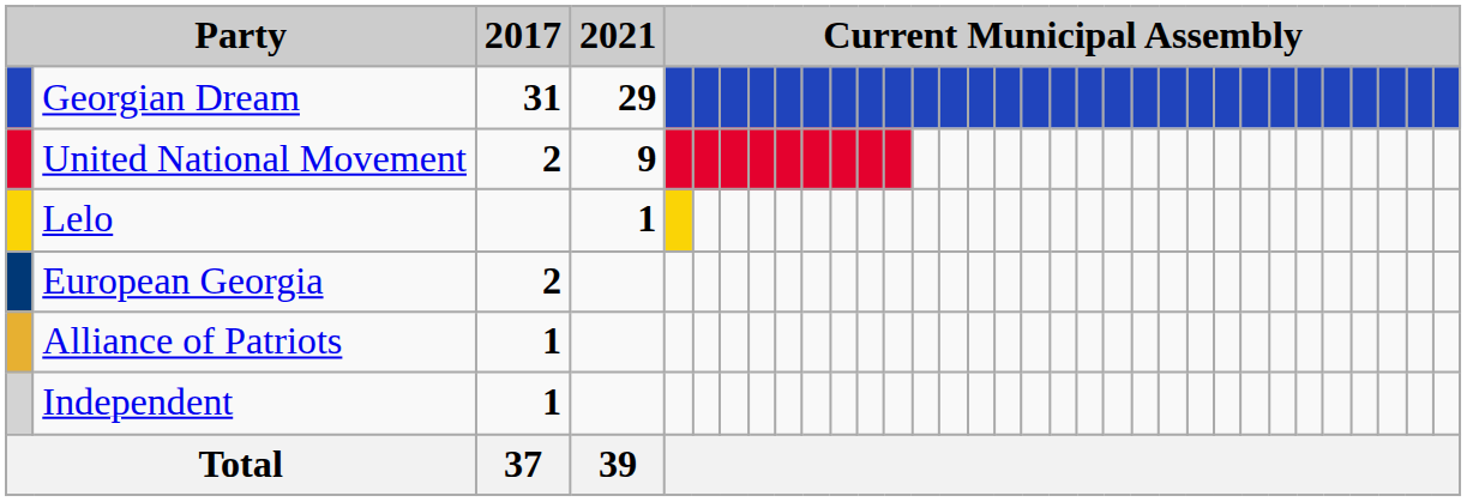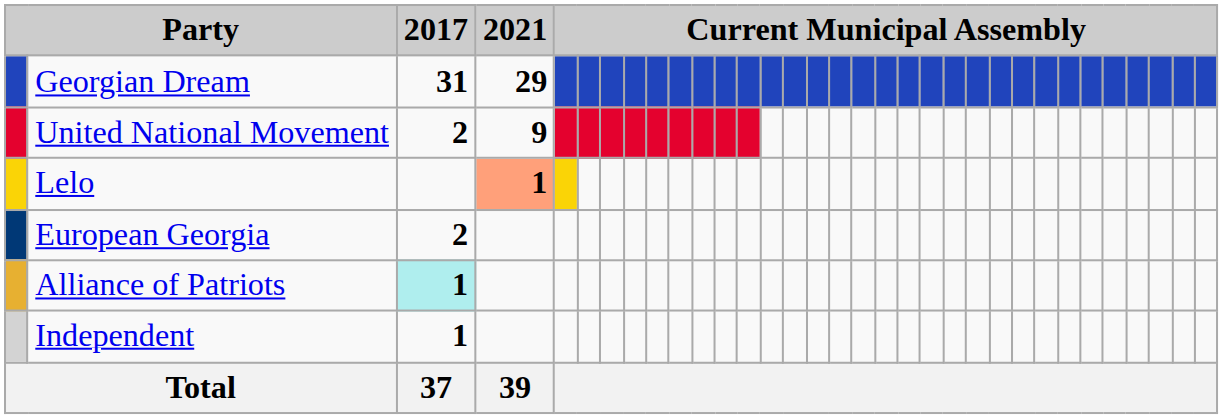Lelo | 2021: no background -> lightsalmon background
Alliance of Patriots | 2017: no background -> paleturquoise background
